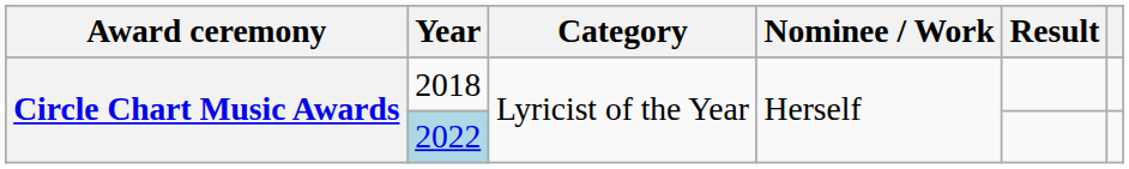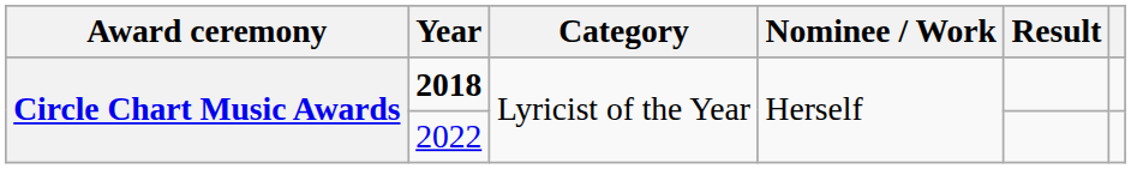2018 | Year: normal -> bold
2022 | Year: lightblue background -> no background
